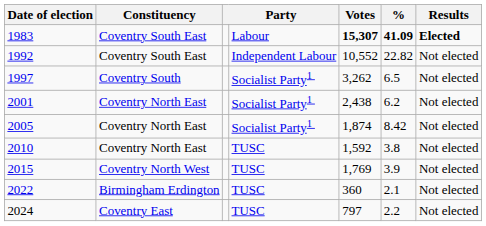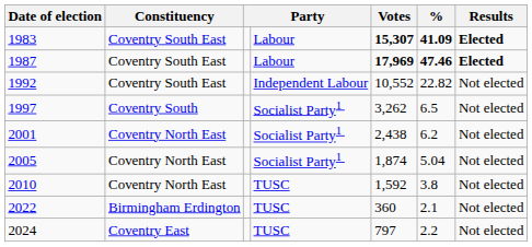+ row: 1987 | Coventry South East | Labour | 17,969 | 47.46 | Elected
2005 | %: 8.42 -> 5.04
- row: 2015 | Coventry North West | TUSC | 1,769 | 3.9 | Not elected
